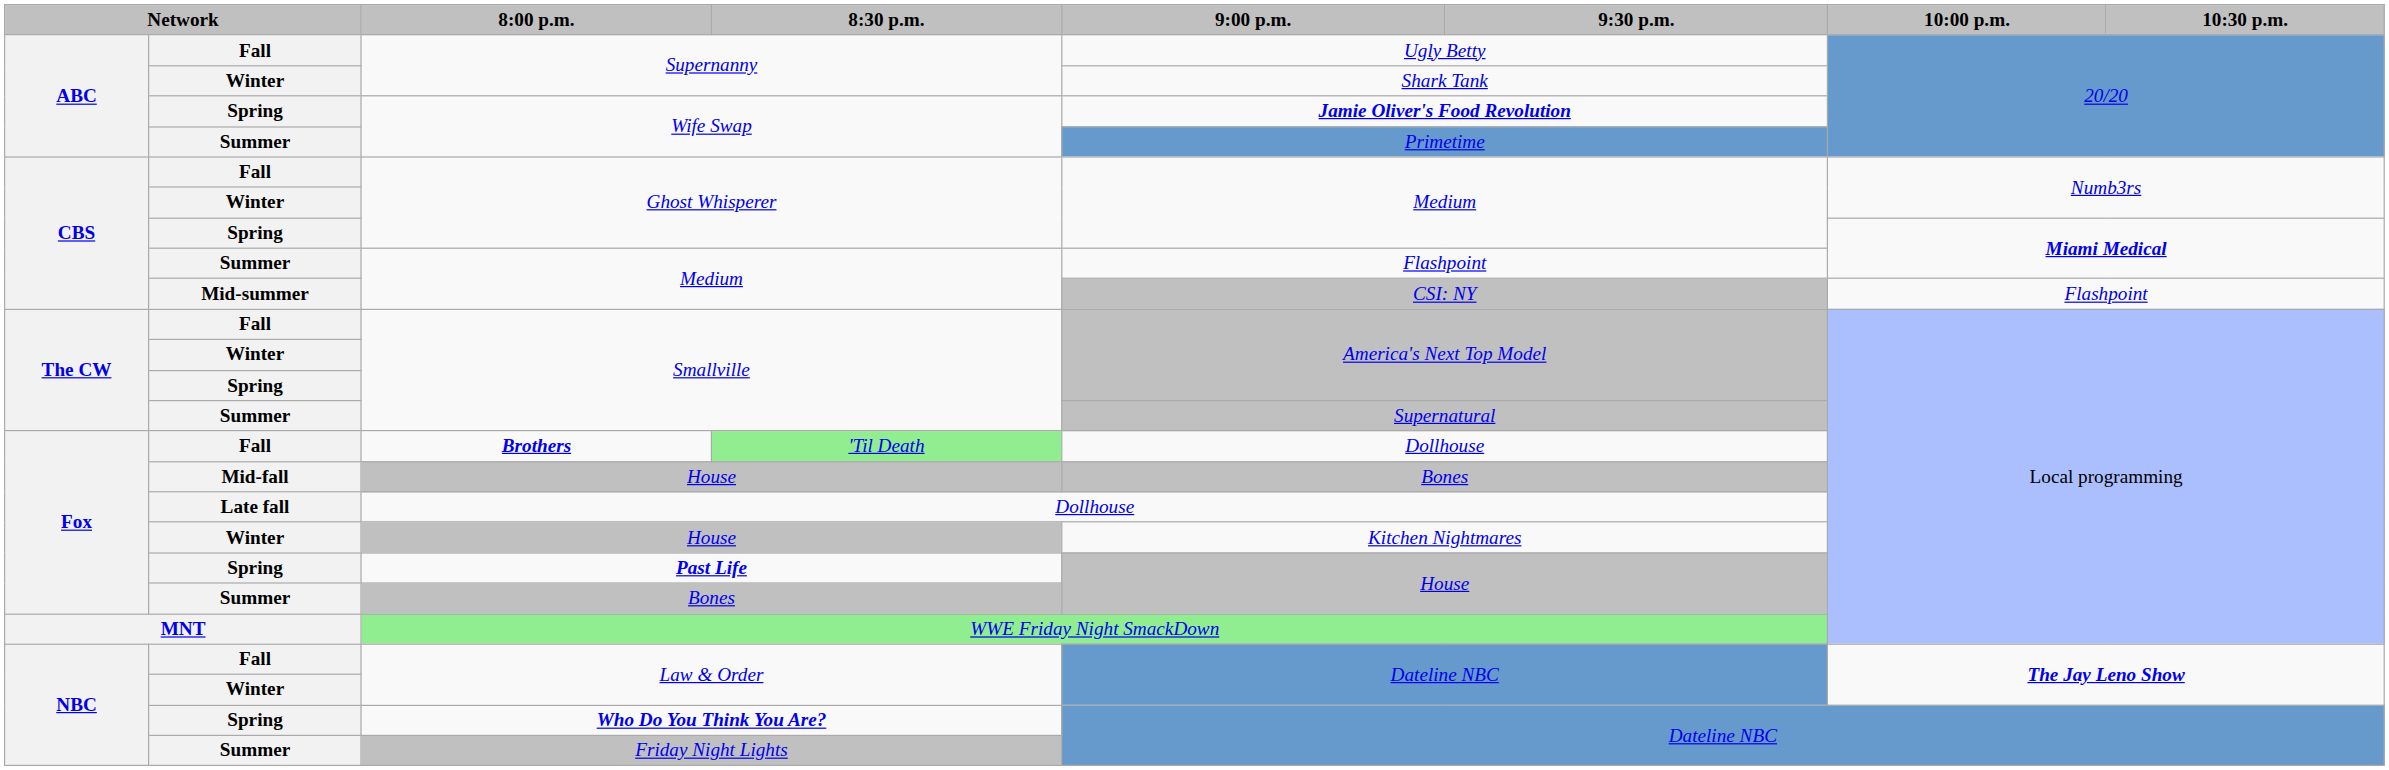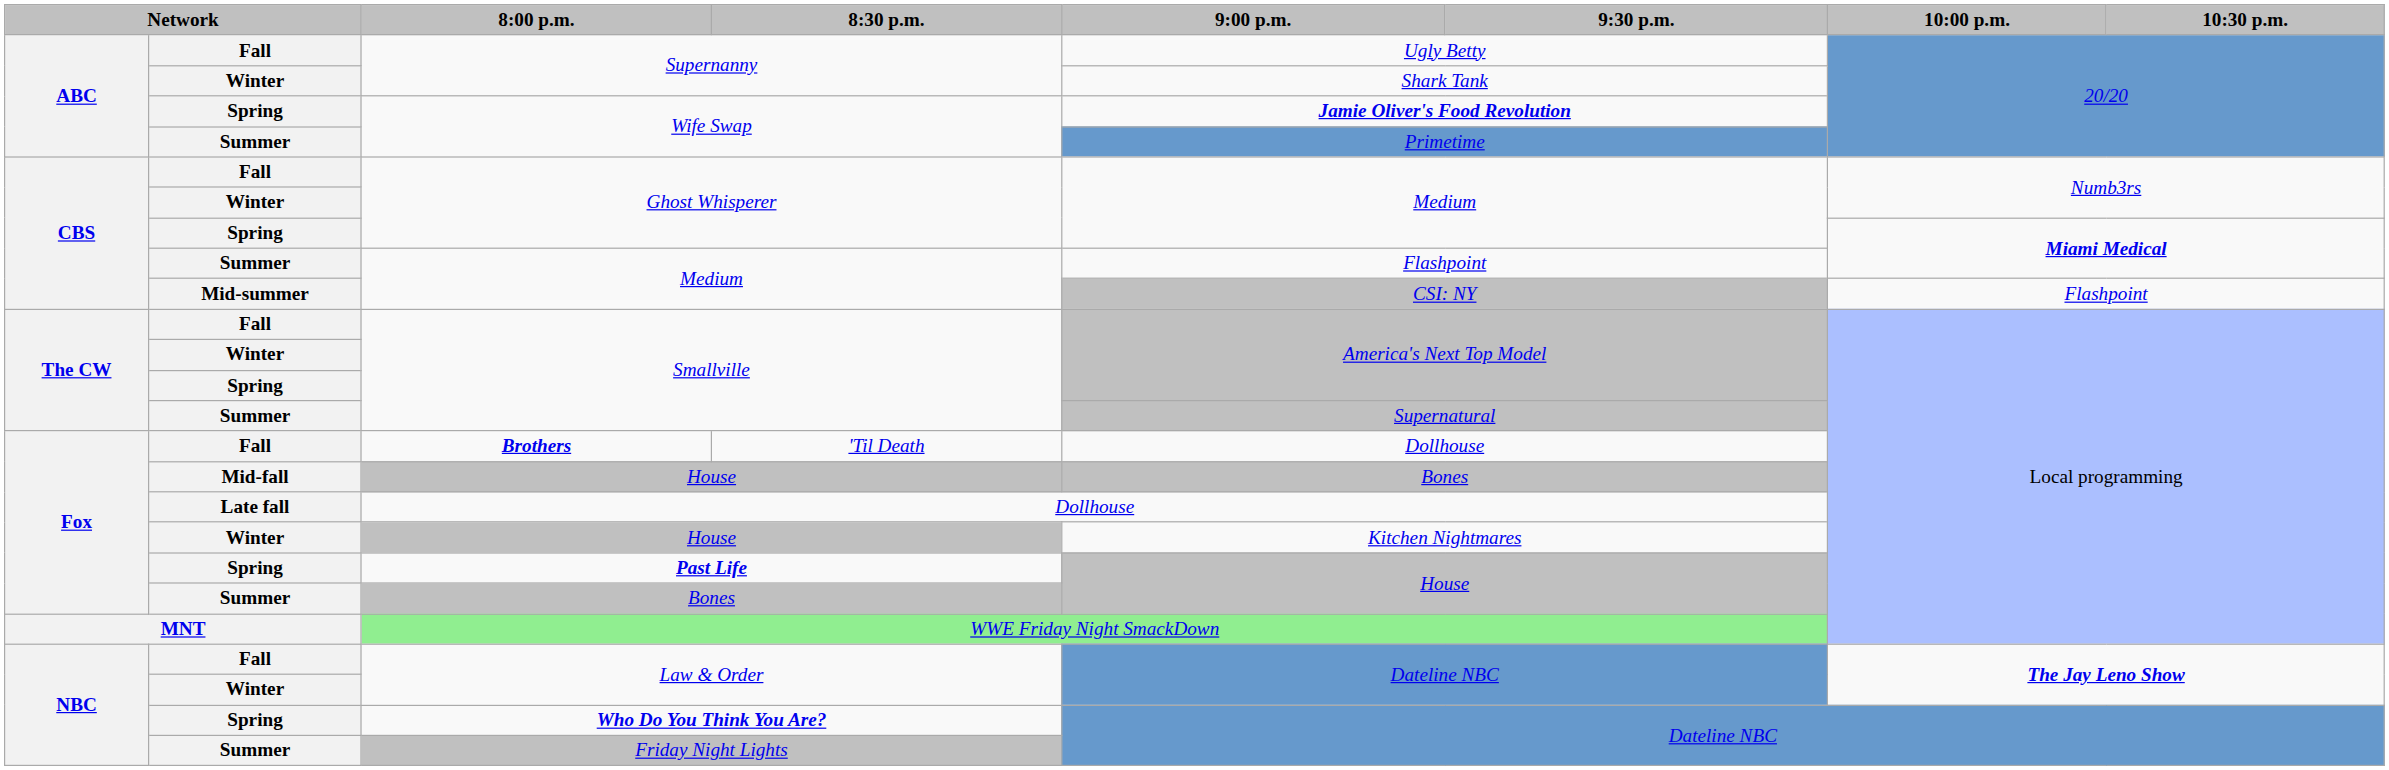Brothers | 8:30 p.m.: lightgreen background -> no background
